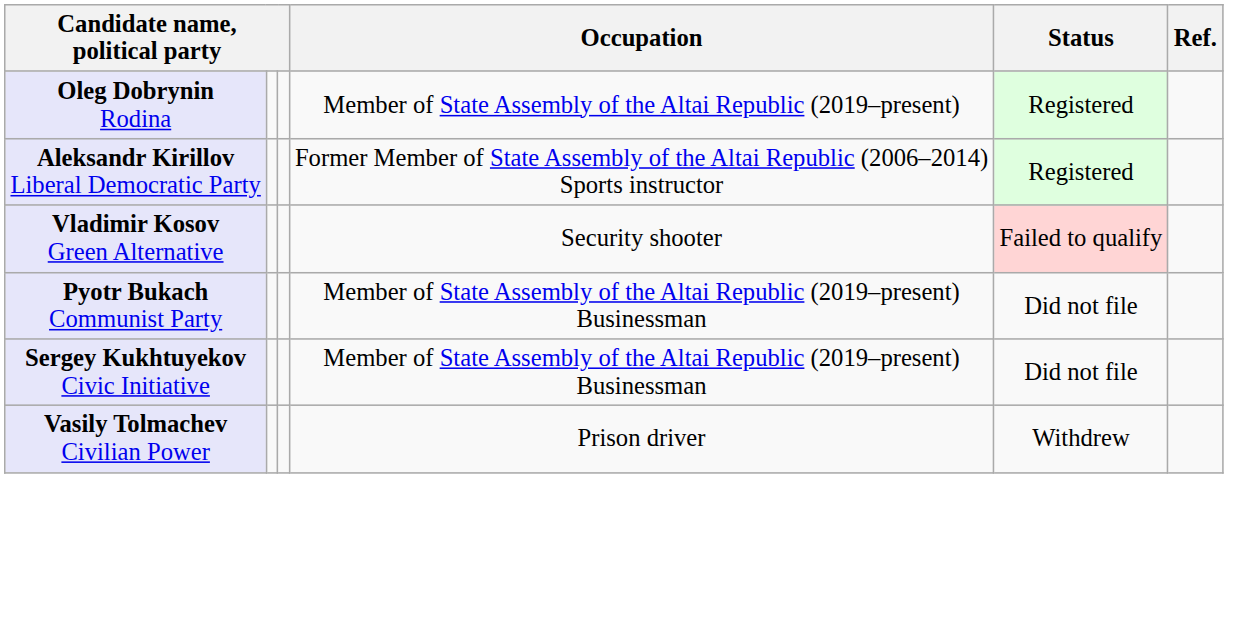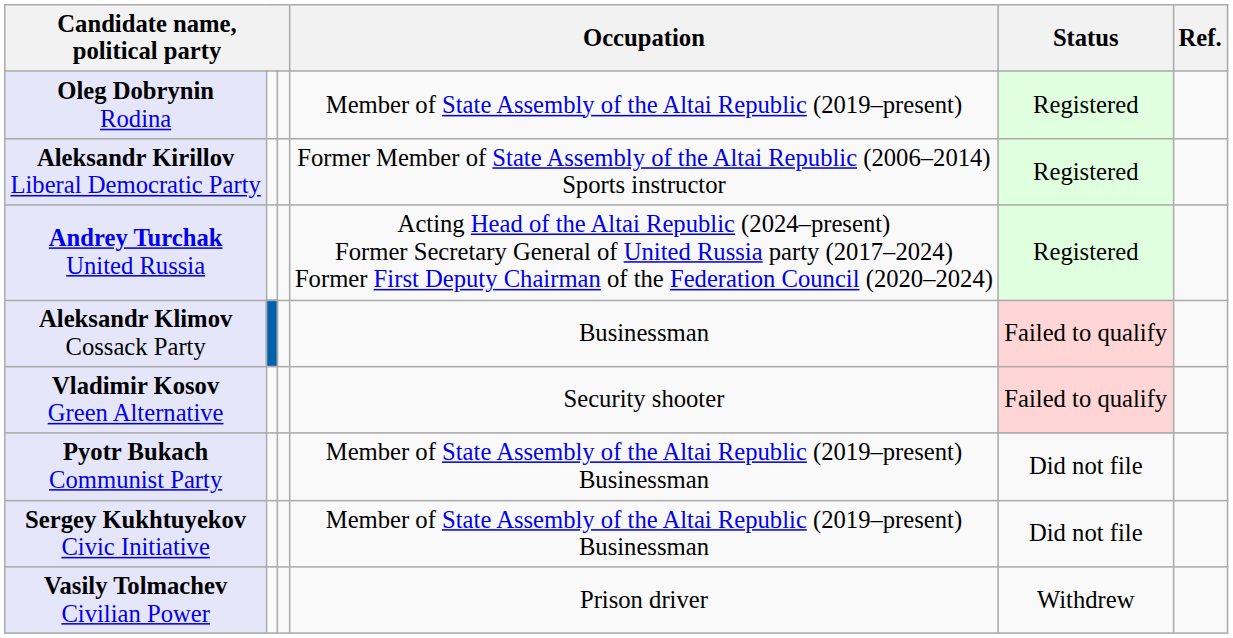+ row: Andrey Turchak United Russia | Acting Head of the Altai Republic (2024–present) Former Secretary General of United Russia party (2017–2024) Former First Deputy Chairman of the Federation Council (2020–2024) | Registered
+ row: Aleksandr Klimov Cossack Party | Businessman | Failed to qualify
